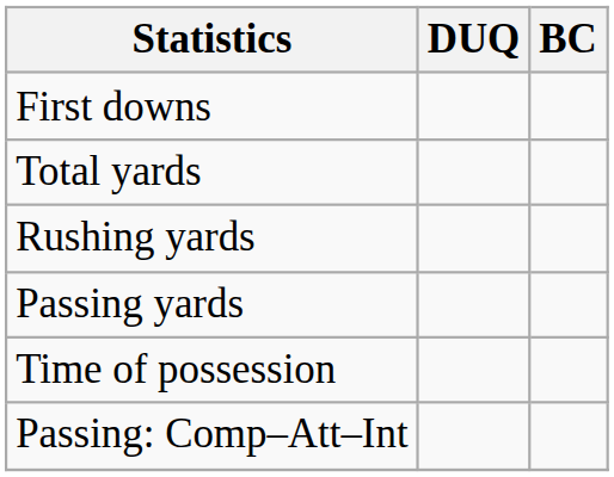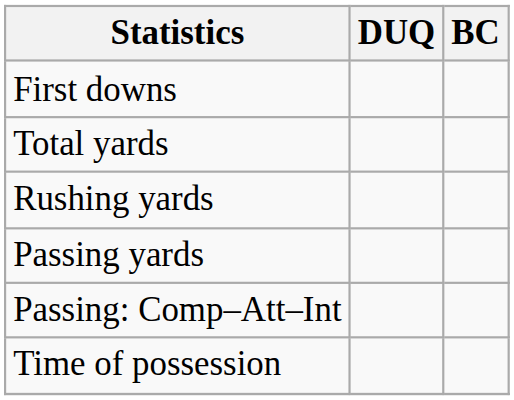rows swapped: Passing: Comp–Att–Int <-> Time of possession
